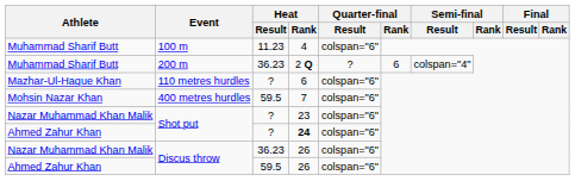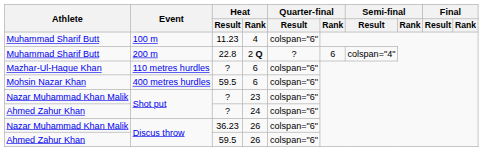200 m | Heat / Result: 36.23 -> 22.8
400 metres hurdles | Heat / Rank: 7 -> 6
Ahmed Zahur Khan / Shot put | Heat / Rank: bold -> normal
